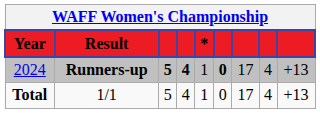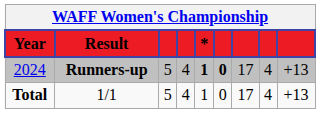2024 | column 3: bold -> normal
2024 | column 4: bold -> normal
2024 | *: normal -> bold
